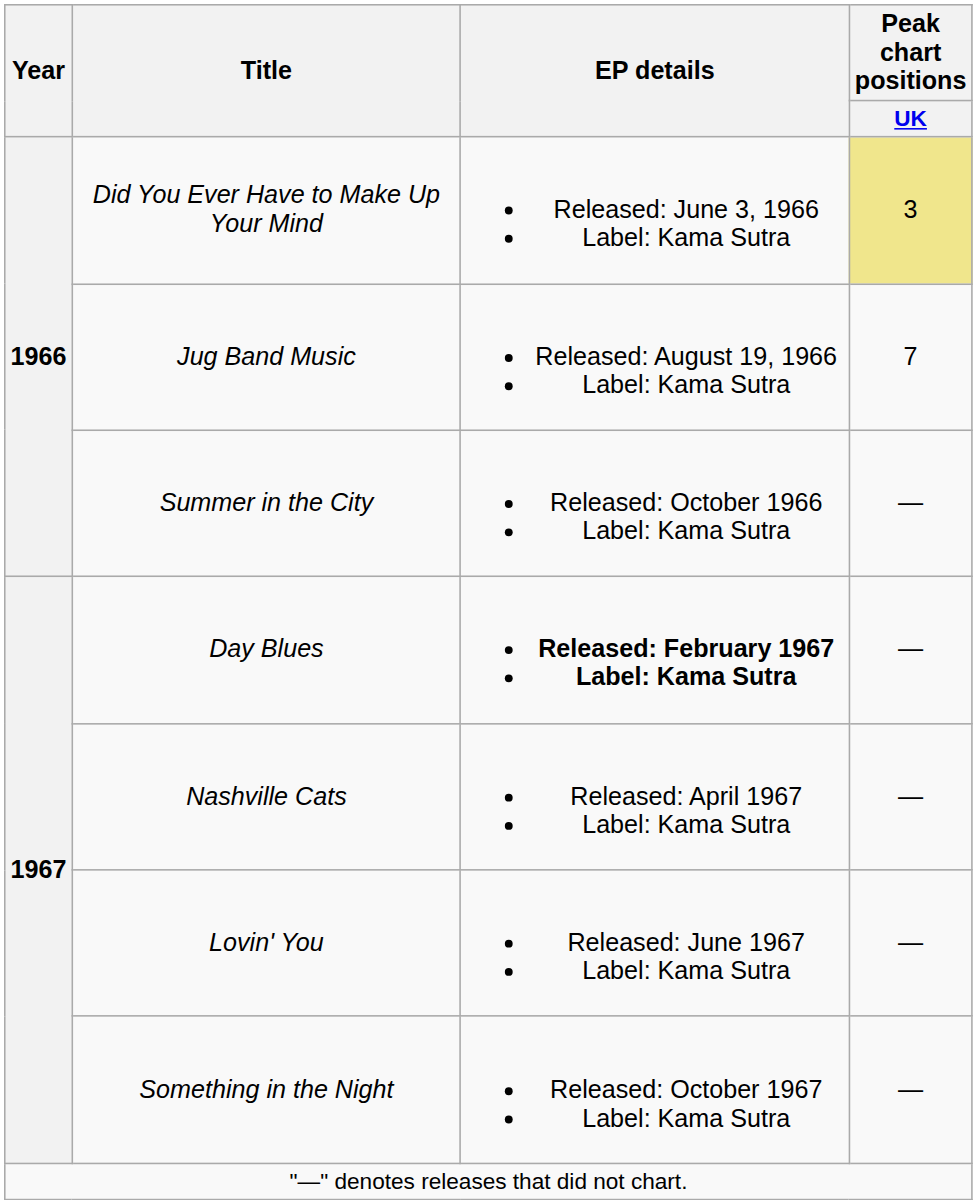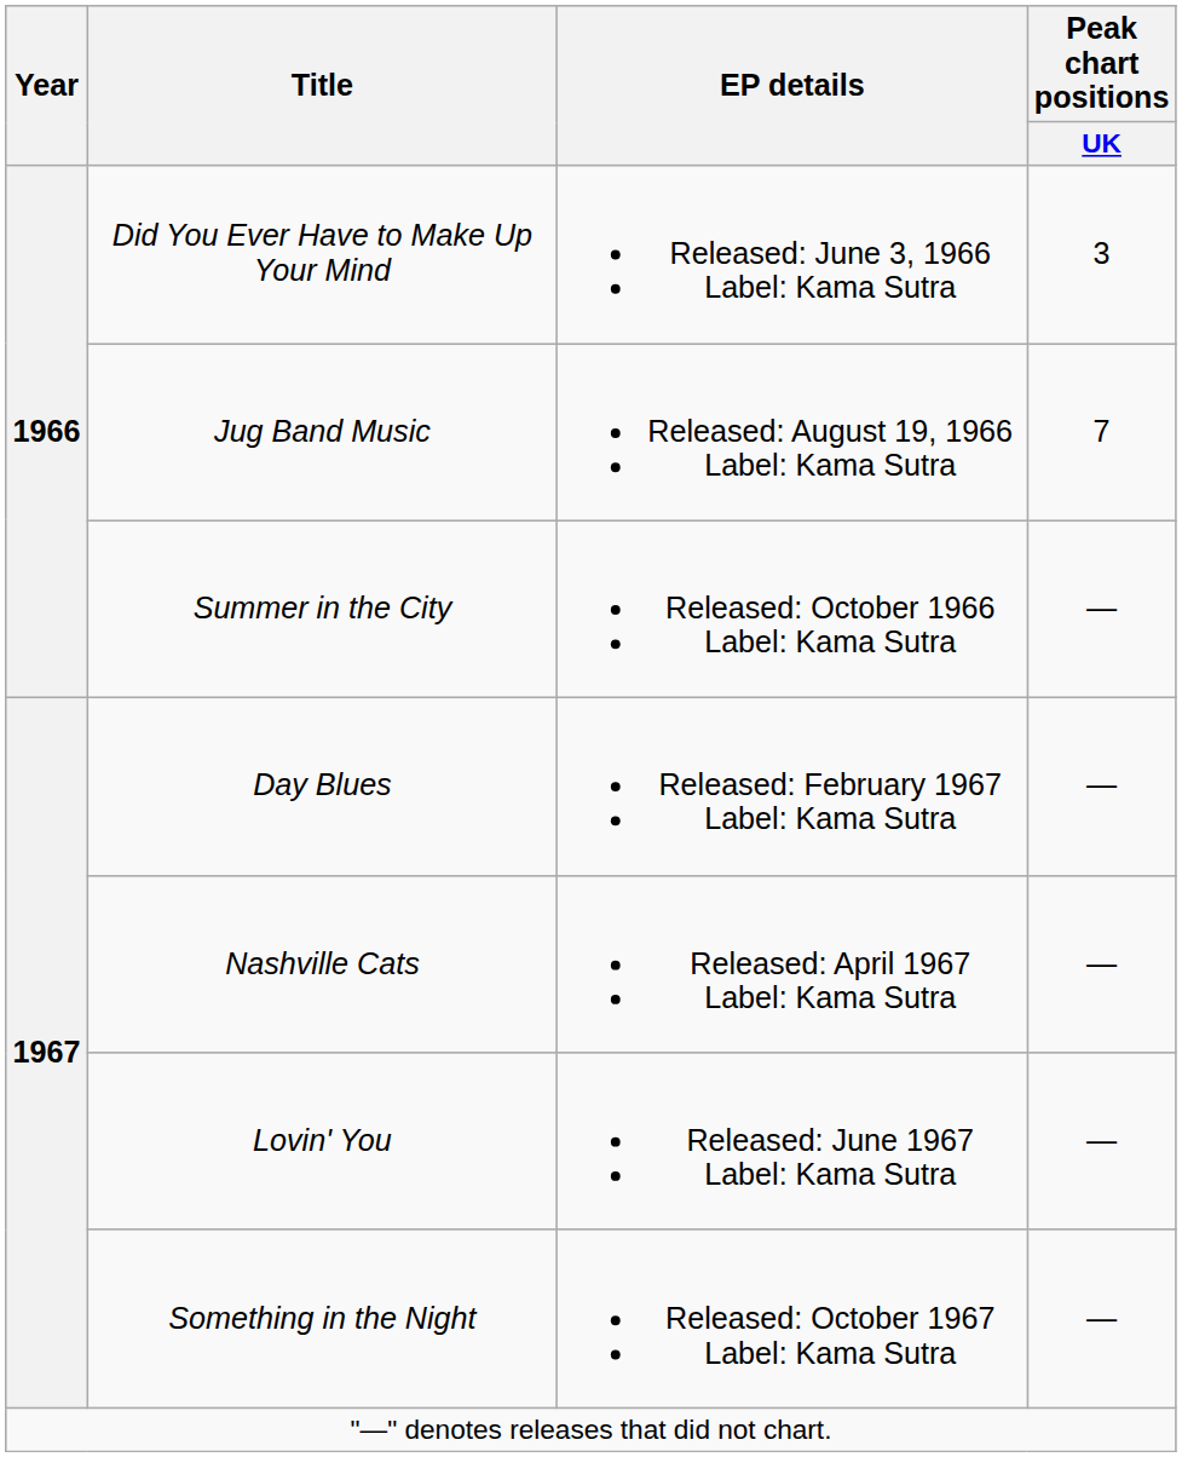Did You Ever Have to Make Up Your Mind | Peak chart positions / UK: khaki background -> no background
Day Blues | EP details: bold -> normal
